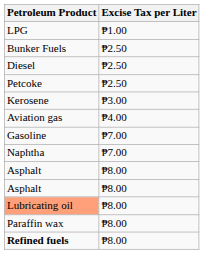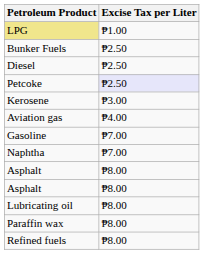row 2 | Petroleum Product: no background -> khaki background
row 5 | Excise Tax per Liter: no background -> lavender background
row 12 | Petroleum Product: lightsalmon background -> no background
row 14 | Petroleum Product: bold -> normal
